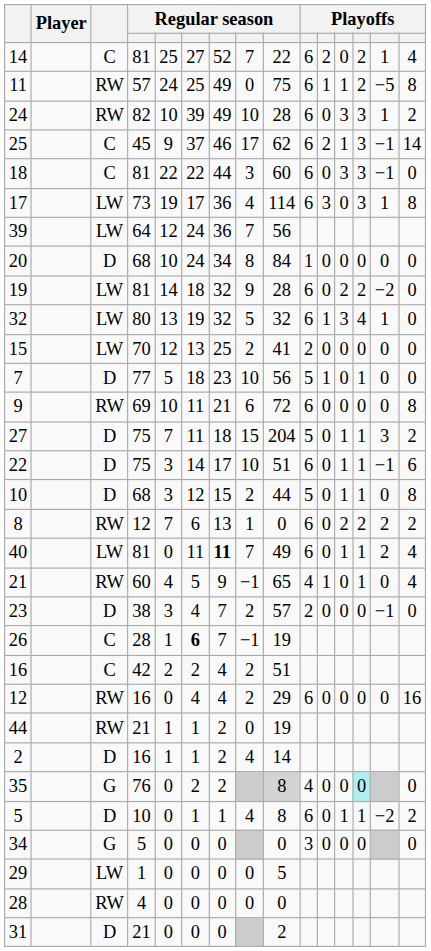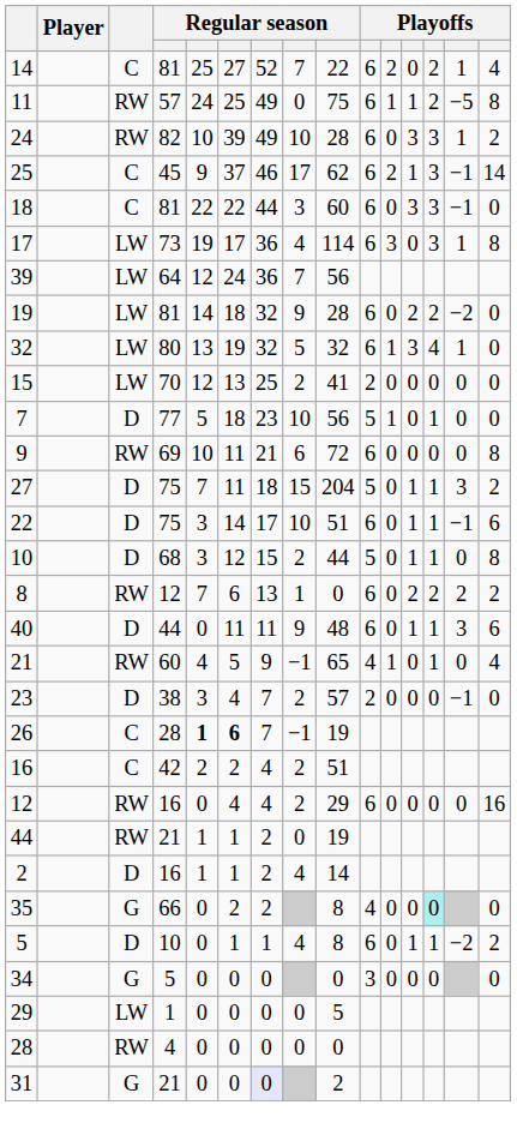- row: 20 | D | 68 | 10 | 24 | 34 | 8 | 84 | 1 | 0 | 0 | 0 | 0 | 0
40 | column 3: LW -> D
40 | column 4: 81 -> 44
40 | column 7: bold -> normal
40 | column 8: 7 -> 9
40 | column 9: 49 -> 48
40 | column 14: 2 -> 3
40 | column 15: 4 -> 6
26 | column 5: normal -> bold
35 | column 4: 76 -> 66
35 | column 9: lightgrey background -> no background
31 | column 3: D -> G
31 | column 7: no background -> lavender background
